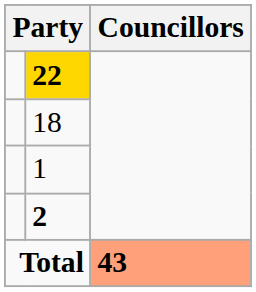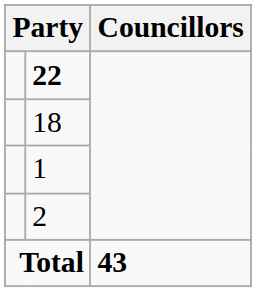22 | column 2: gold background -> no background
2 | column 2: bold -> normal
Total | Councillors: lightsalmon background -> no background
